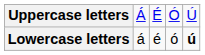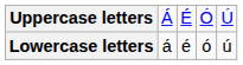Lowercase letters | column 5: bold -> normal
